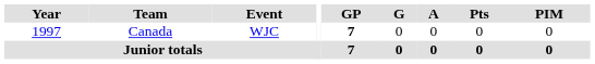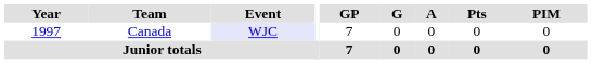Canada | Event: no background -> lavender background
Canada | GP: bold -> normal
